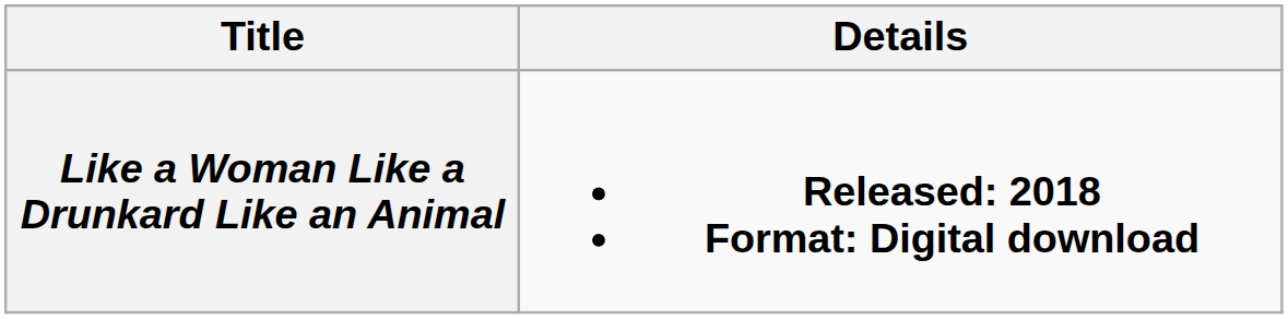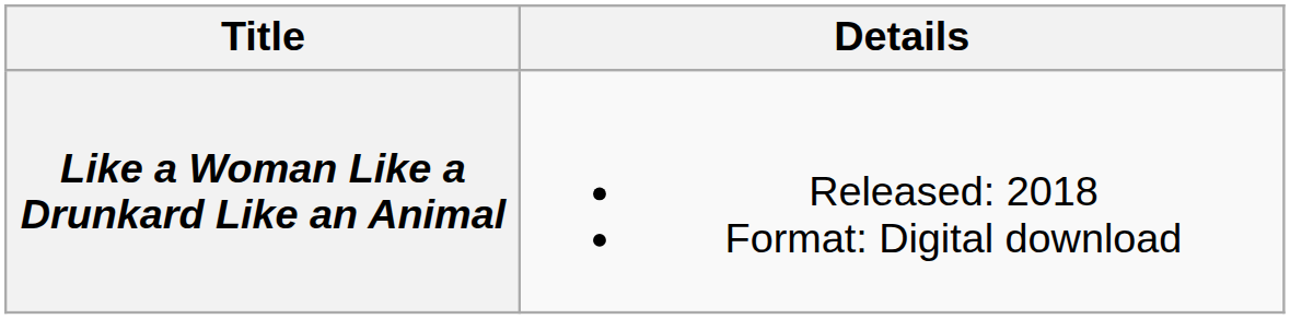Like a Woman Like a Drunkard Like an Animal | Details: bold -> normal
